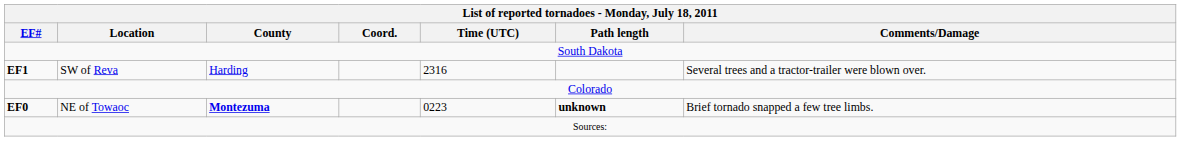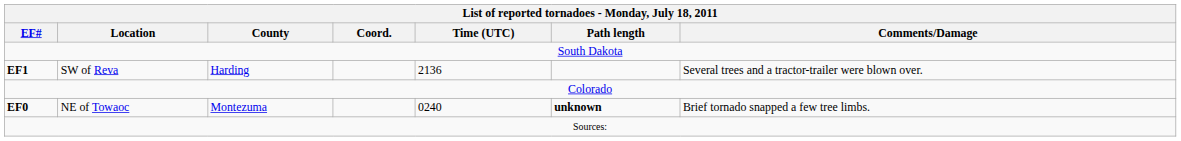EF1 | Time (UTC): 2316 -> 2136
EF0 | County: bold -> normal
EF0 | Time (UTC): 0223 -> 0240
